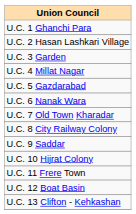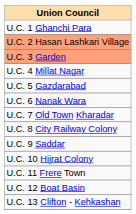row 3 | column 1: no background -> lightsalmon background
row 4 | column 1: no background -> lightsalmon background
